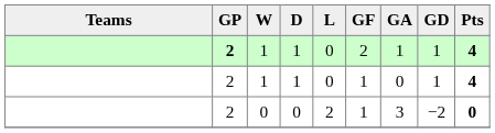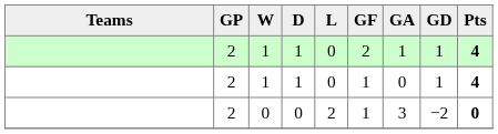row 2 | GP: bold -> normal
